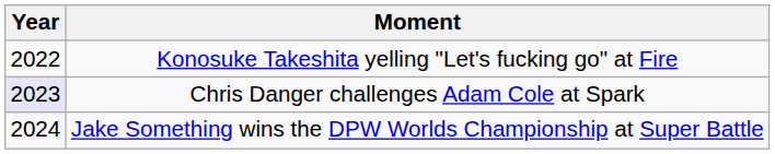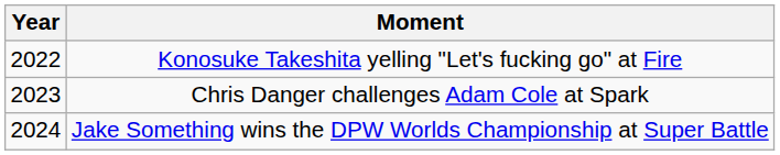Chris Danger challenges Adam Cole at Spark | Year: lavender background -> no background
